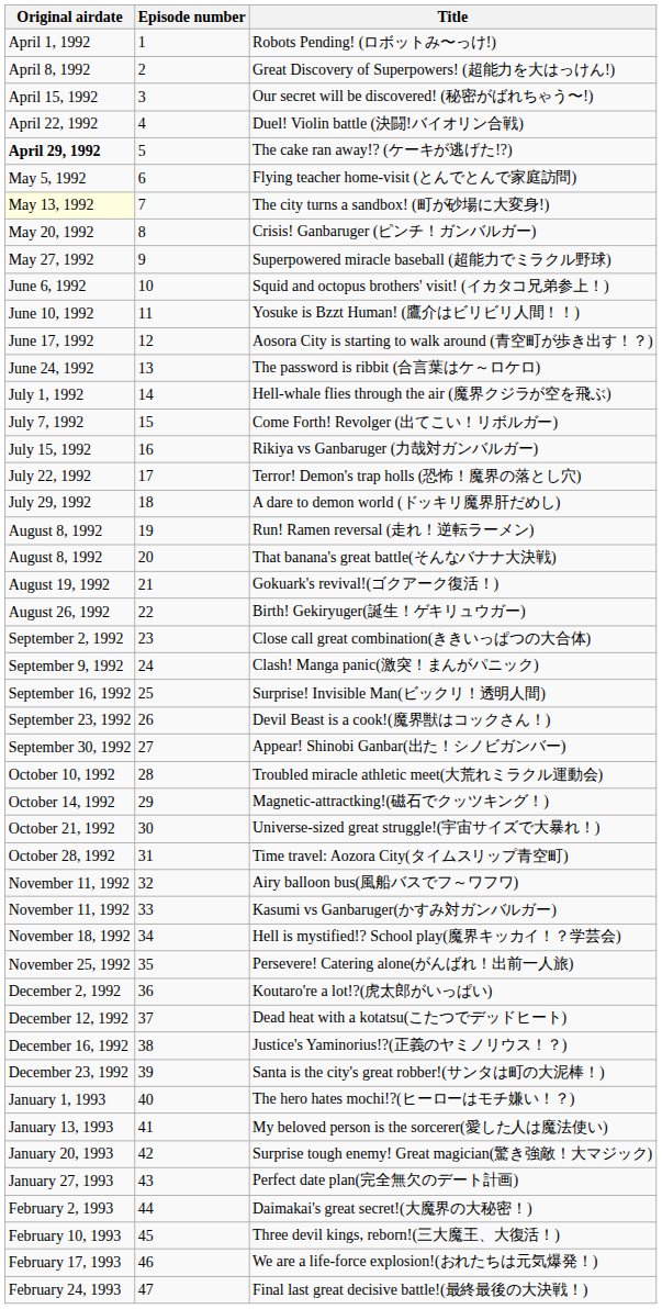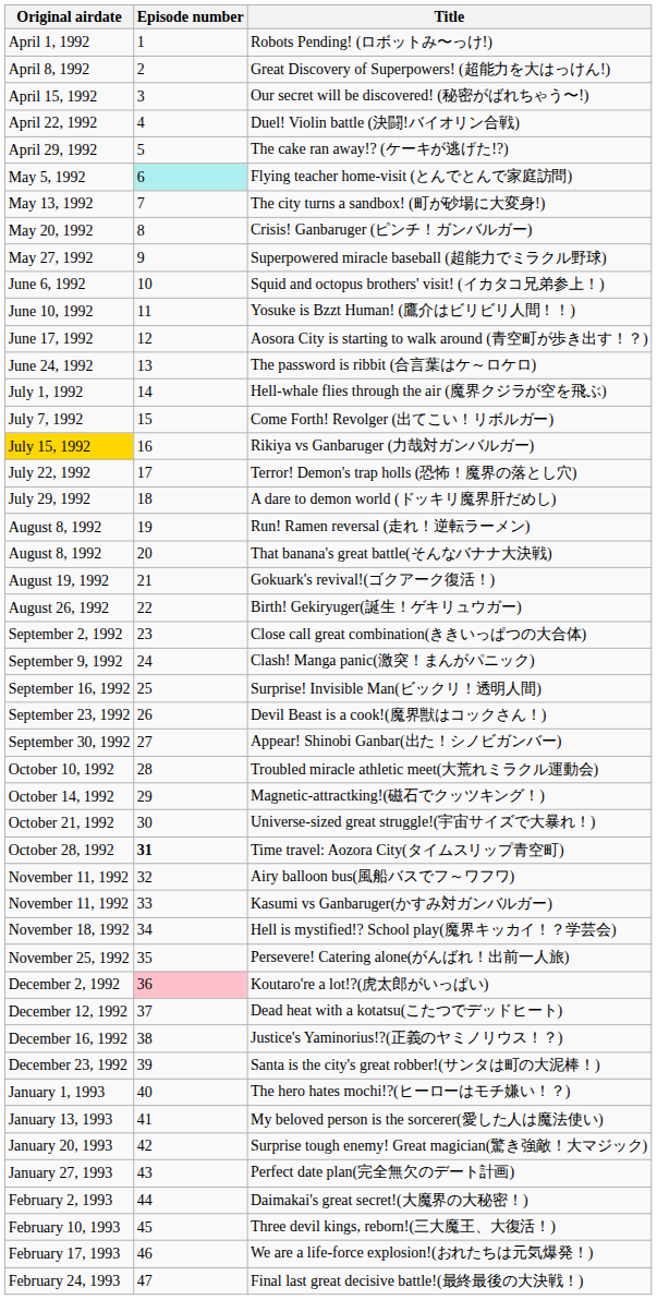The cake ran away!? (ケーキが逃げた!?) | Original airdate: bold -> normal
Flying teacher home-visit (とんでとんで家庭訪問) | Episode number: no background -> paleturquoise background
The city turns a sandbox! (町が砂場に大変身!) | Original airdate: lightyellow background -> no background
Rikiya vs Ganbaruger (力哉対ガンバルガー) | Original airdate: no background -> gold background
Time travel: Aozora City(タイムスリップ青空町) | Episode number: normal -> bold
Koutaro're a lot!?(虎太郎がいっぱい) | Episode number: no background -> pink background
